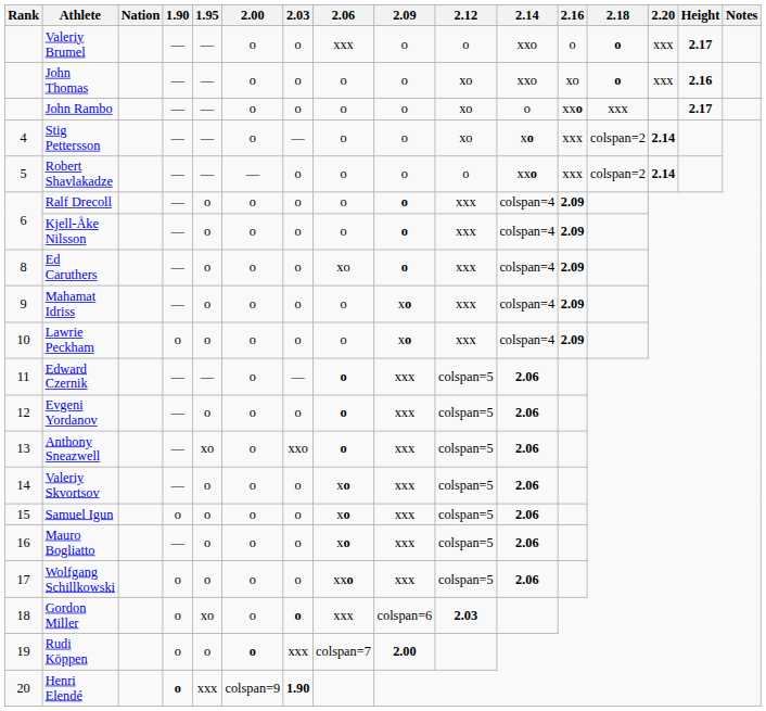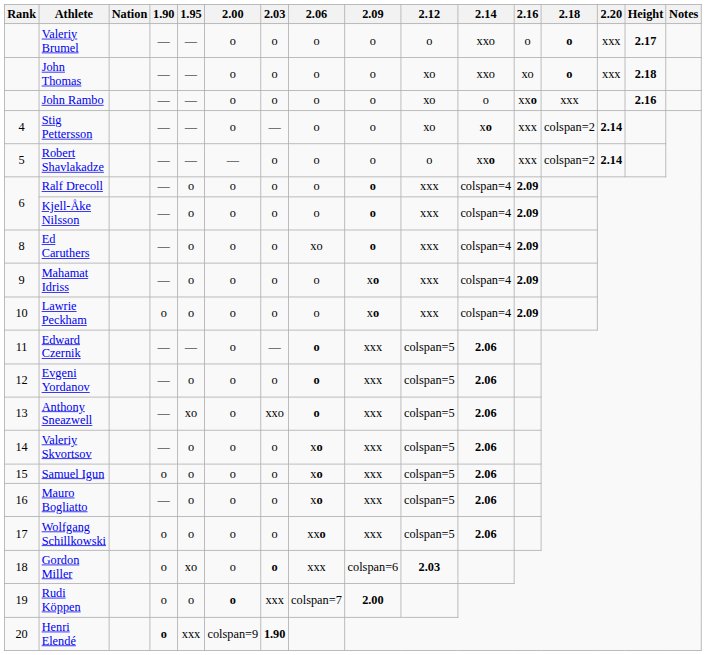Valeriy Brumel | 2.06: xxx -> o
John Thomas | Height: 2.16 -> 2.18
John Rambo | Height: 2.17 -> 2.16
